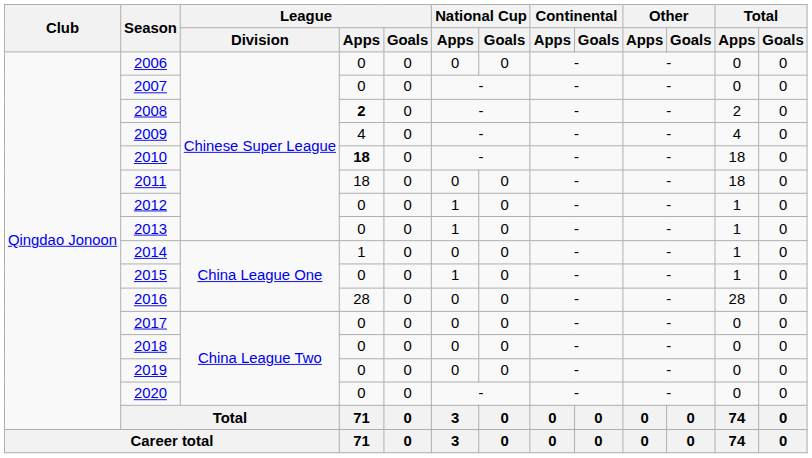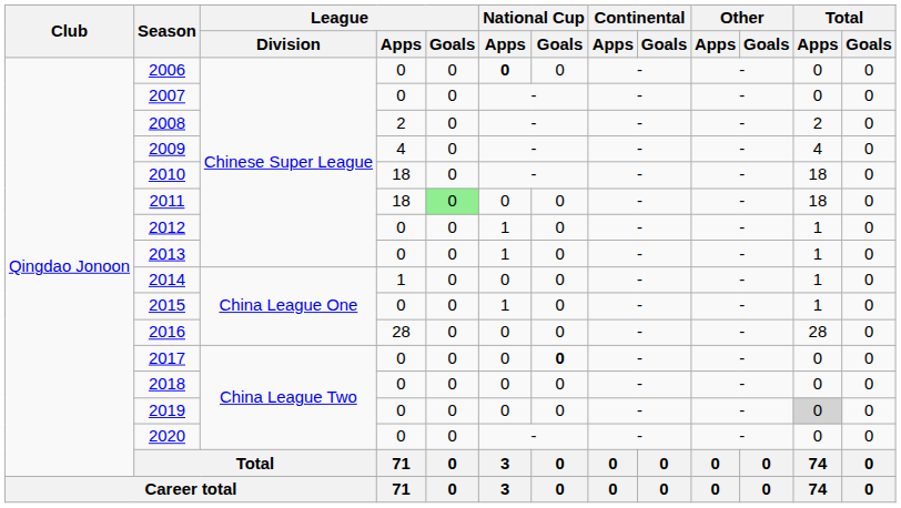2006 | National Cup / Apps: normal -> bold
2008 | League / Apps: bold -> normal
2010 | League / Apps: bold -> normal
2011 | League / Goals: no background -> lightgreen background
2017 | National Cup / Goals: normal -> bold
2019 | Total / Apps: no background -> lightgrey background
